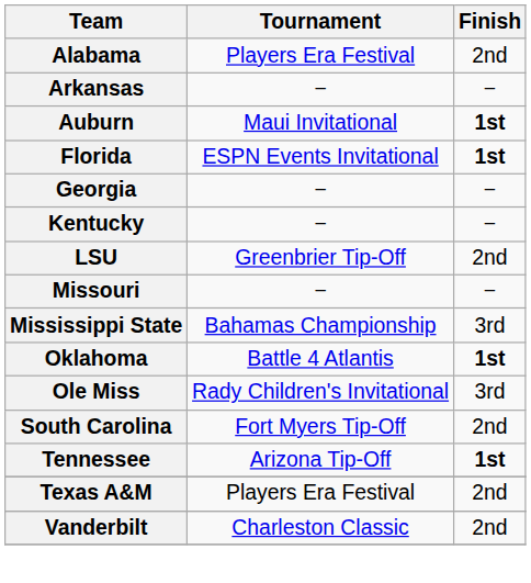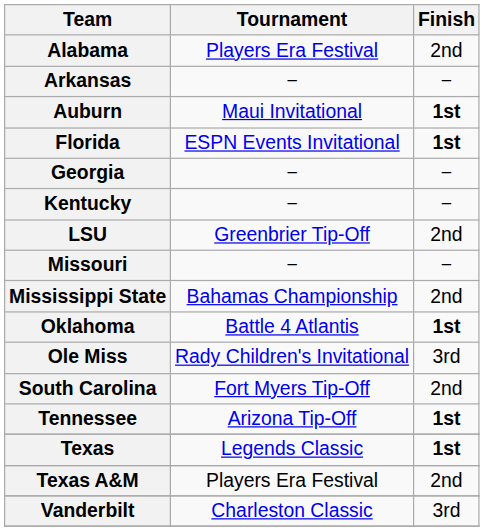Mississippi State | Finish: 3rd -> 2nd
+ row: Texas | Legends Classic | 1st
Vanderbilt | Finish: 2nd -> 3rd
